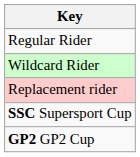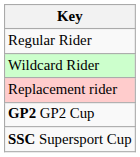row 5 | column 1: SSC Supersport Cup -> GP2 GP2 Cup
row 6 | column 1: GP2 GP2 Cup -> SSC Supersport Cup
